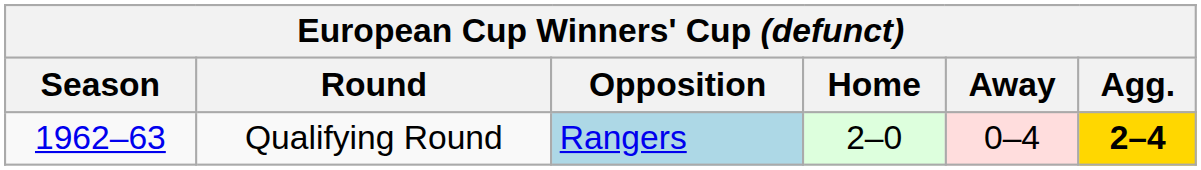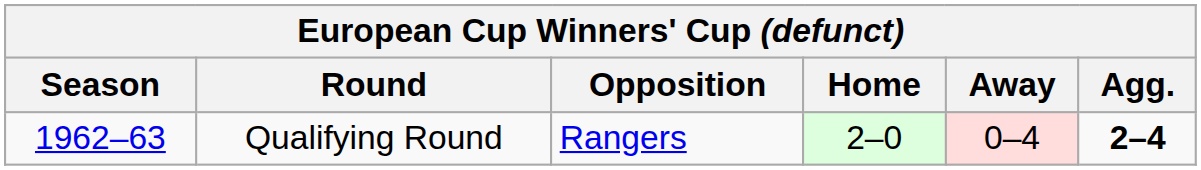Qualifying Round | Opposition: lightblue background -> no background
Qualifying Round | Agg.: gold background -> no background
